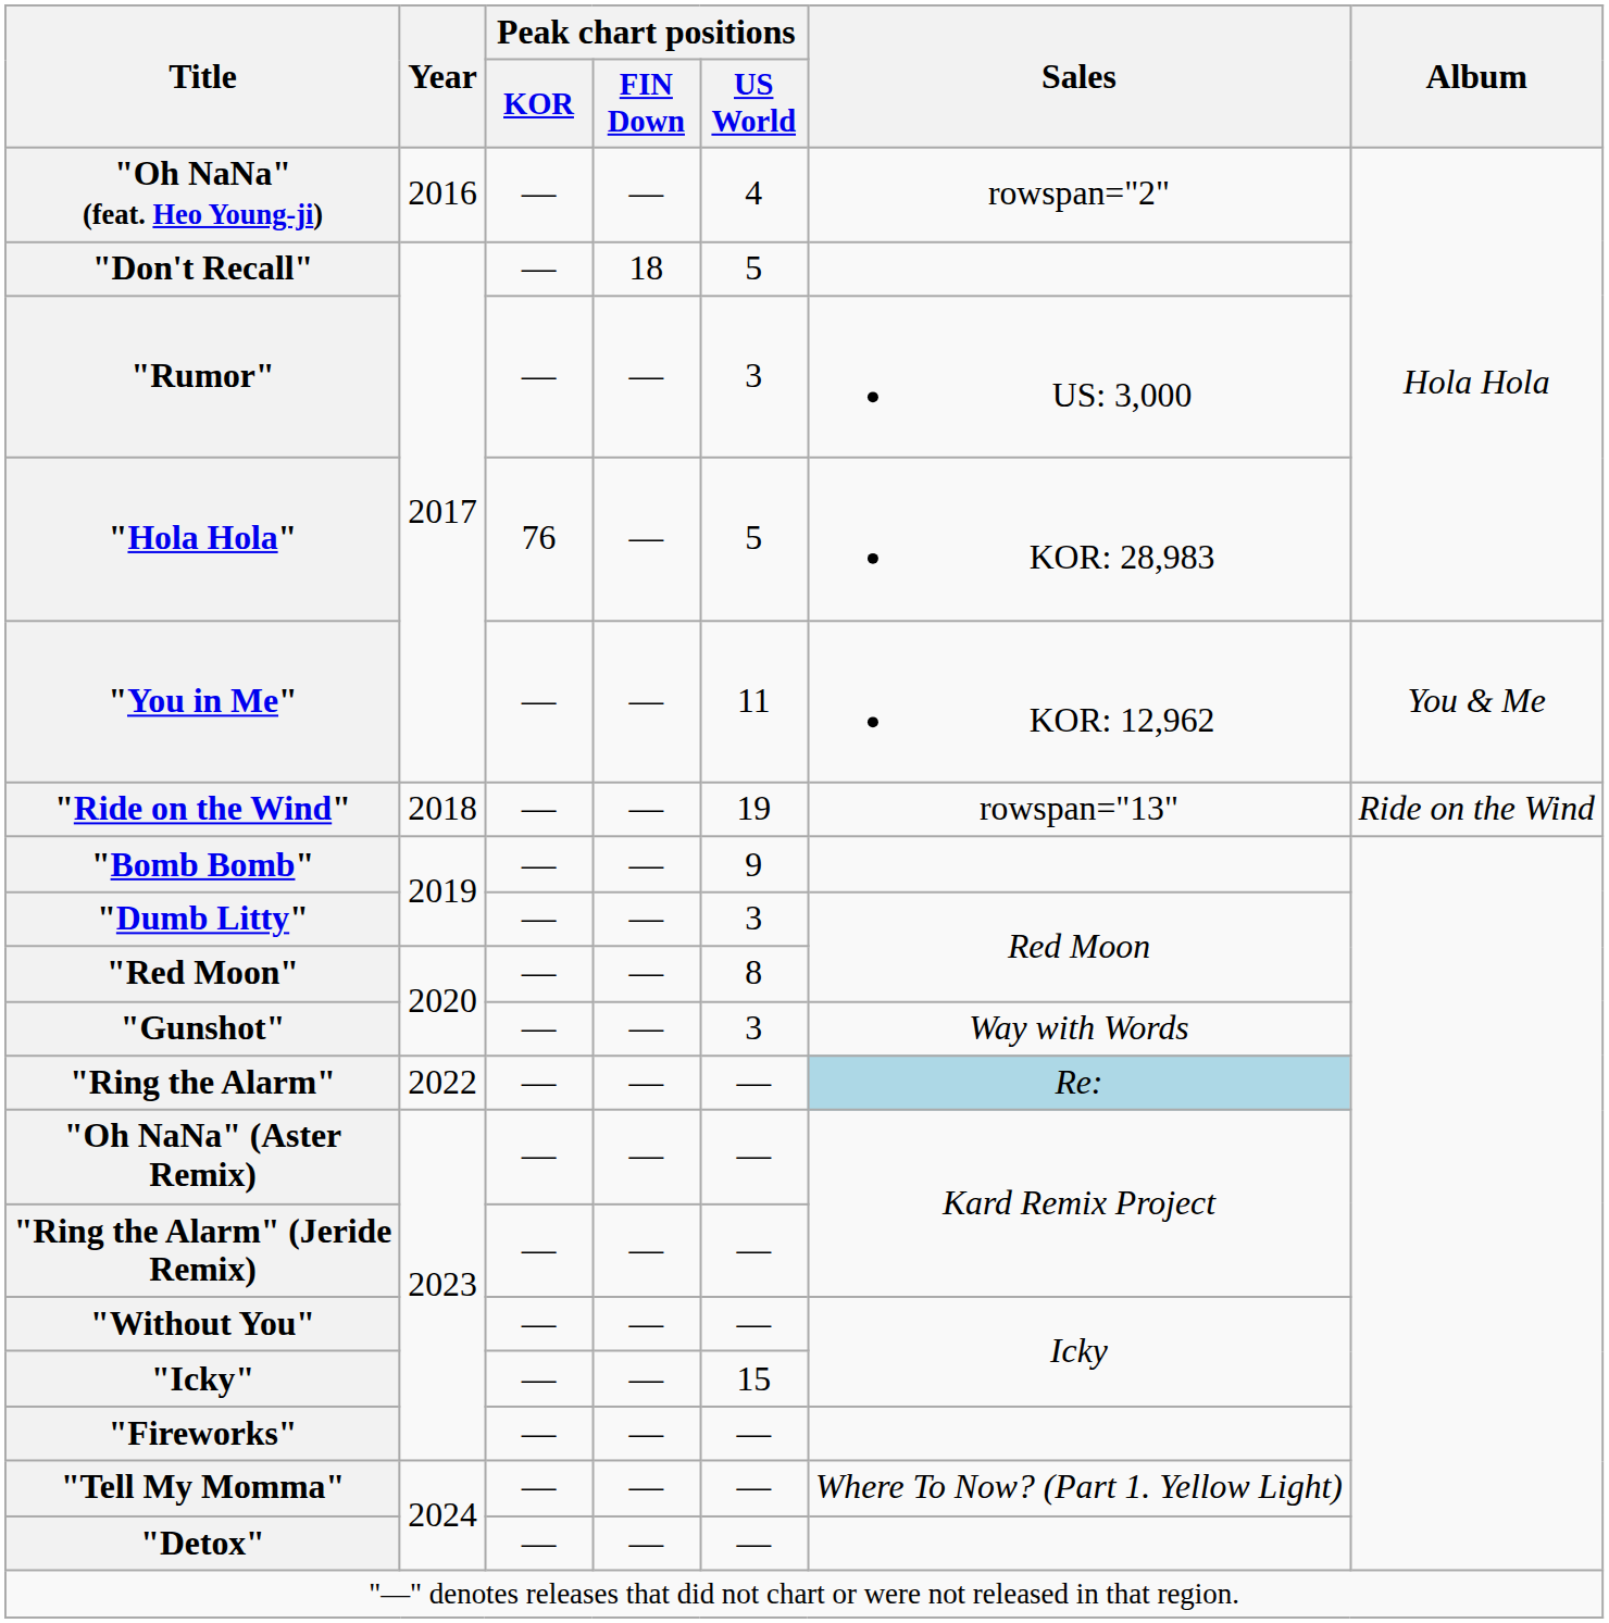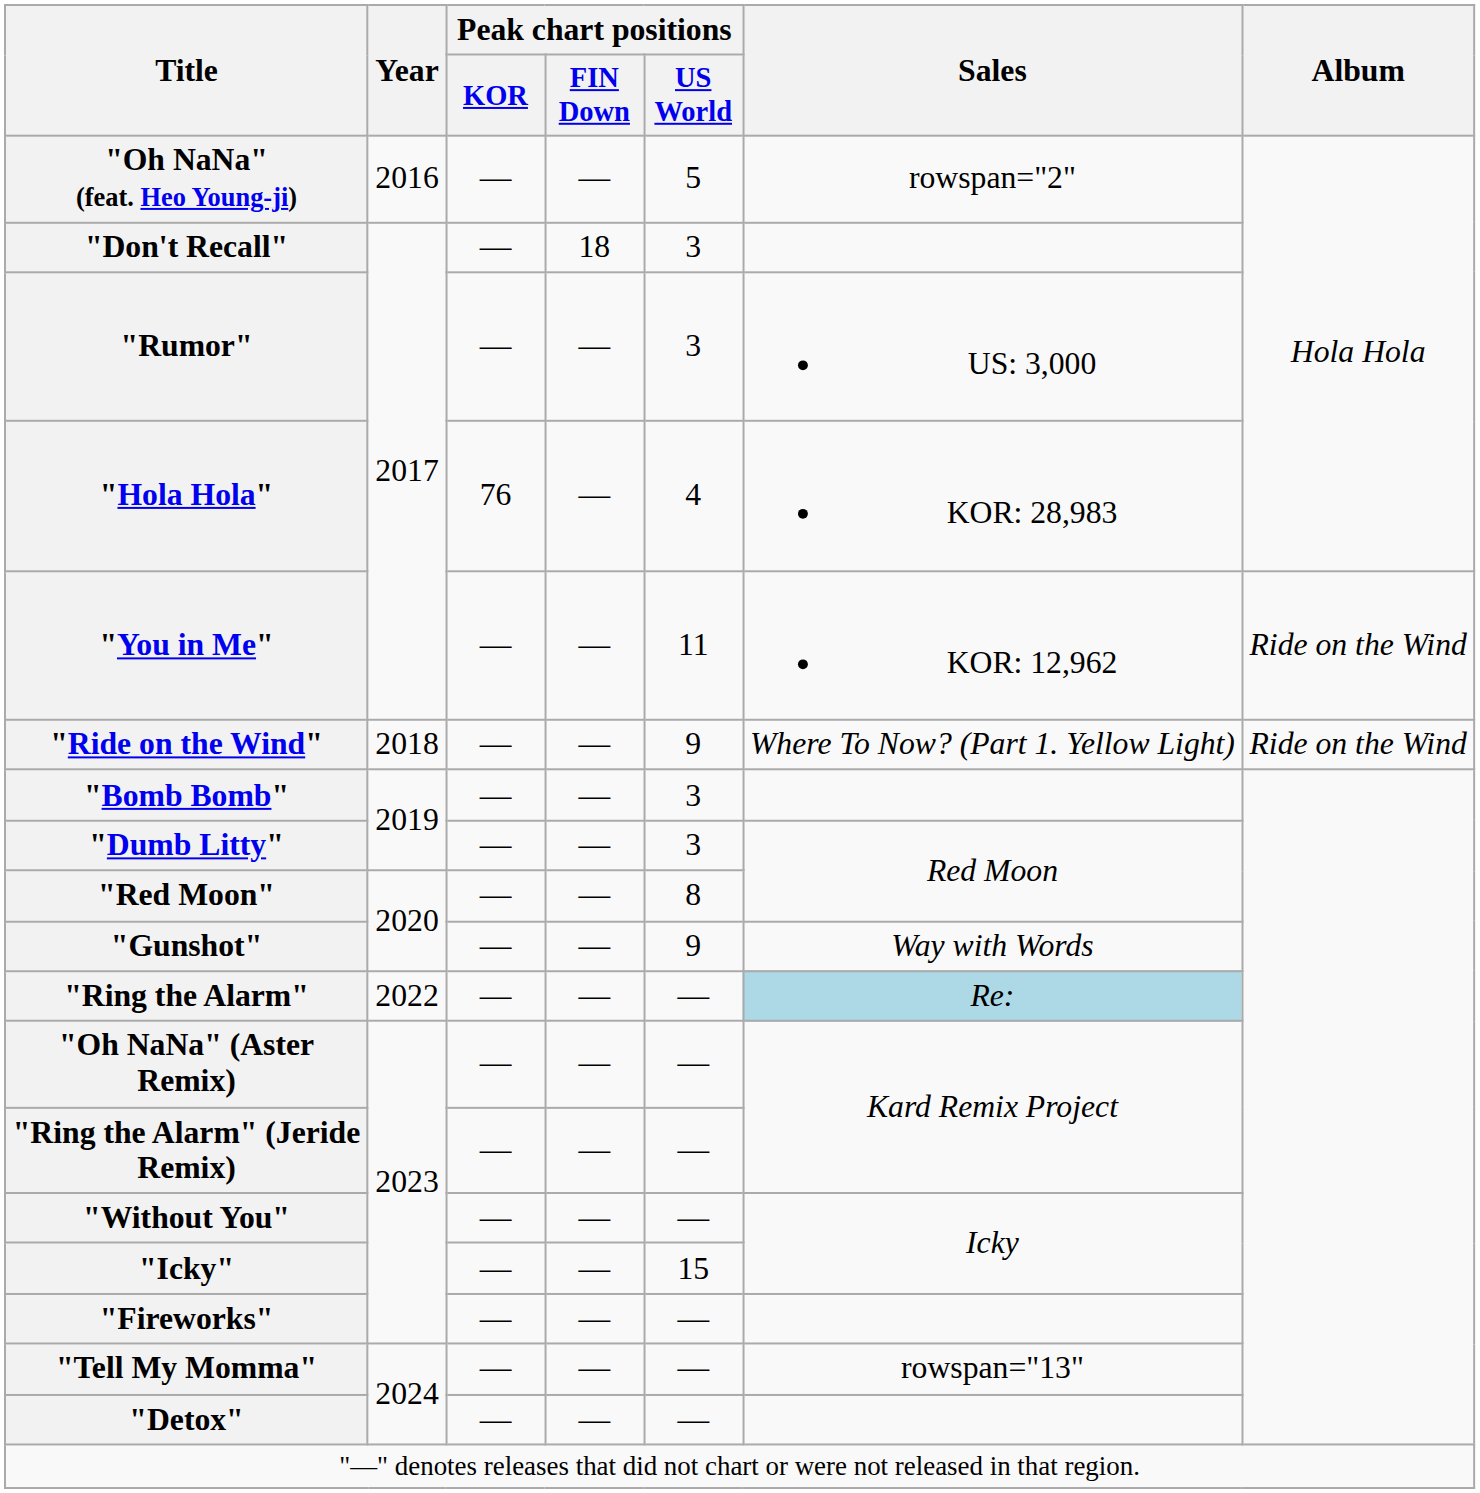"Oh NaNa" (feat. Heo Young-ji) | Peak chart positions / US World: 4 -> 5
"Don't Recall" | Peak chart positions / US World: 5 -> 3
"Hola Hola" | Peak chart positions / US World: 5 -> 4
"You in Me" | Album: You & Me -> Ride on the Wind
"Ride on the Wind" | Peak chart positions / US World: 19 -> 9
"Ride on the Wind" | Sales: rowspan="13" -> Where To Now? (Part 1. Yellow Light)
"Bomb Bomb" | Peak chart positions / US World: 9 -> 3
"Gunshot" | Peak chart positions / US World: 3 -> 9
"Tell My Momma" | Sales: Where To Now? (Part 1. Yellow Light) -> rowspan="13"
